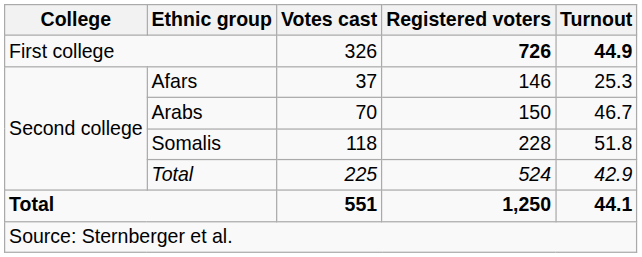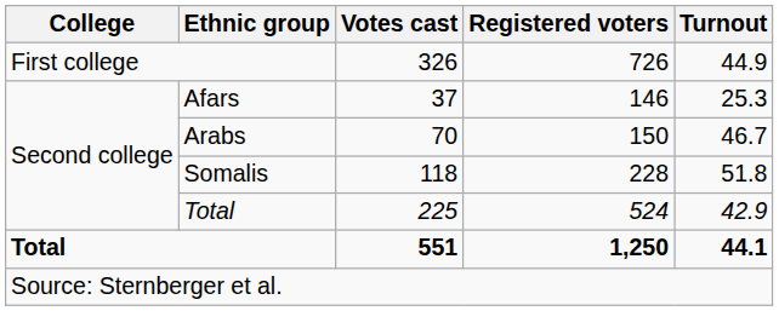326 | Registered voters: bold -> normal
326 | Turnout: bold -> normal
